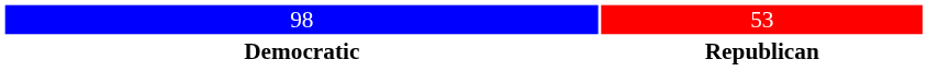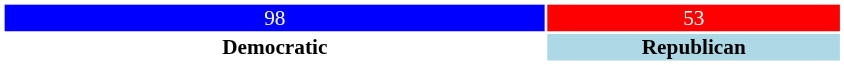Democratic | column 2: no background -> lightblue background
